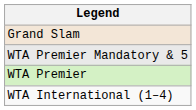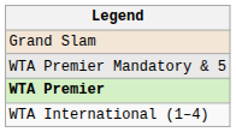row 4 | column 1: normal -> bold
